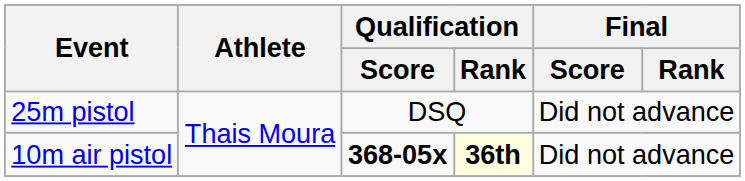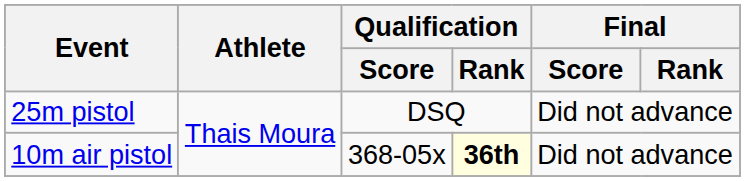10m air pistol | Qualification / Score: bold -> normal
